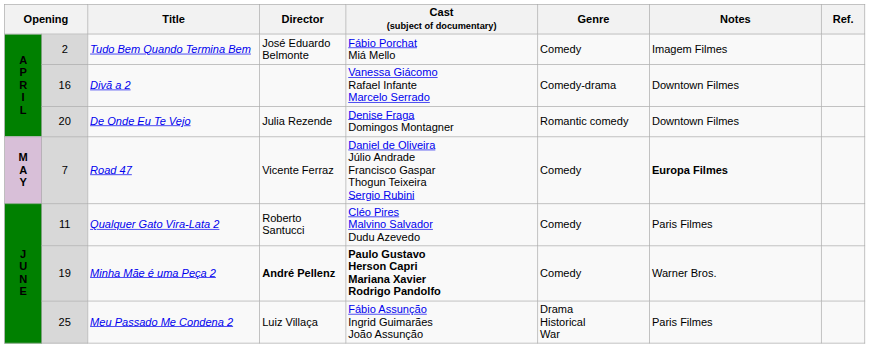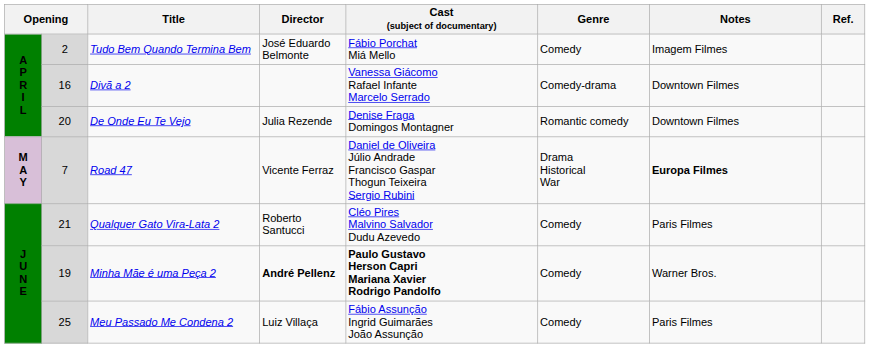Road 47 | Genre: Comedy -> Drama Historical War
Qualquer Gato Vira-Lata 2 | column 2: 11 -> 21
Meu Passado Me Condena 2 | Genre: Drama Historical War -> Comedy
